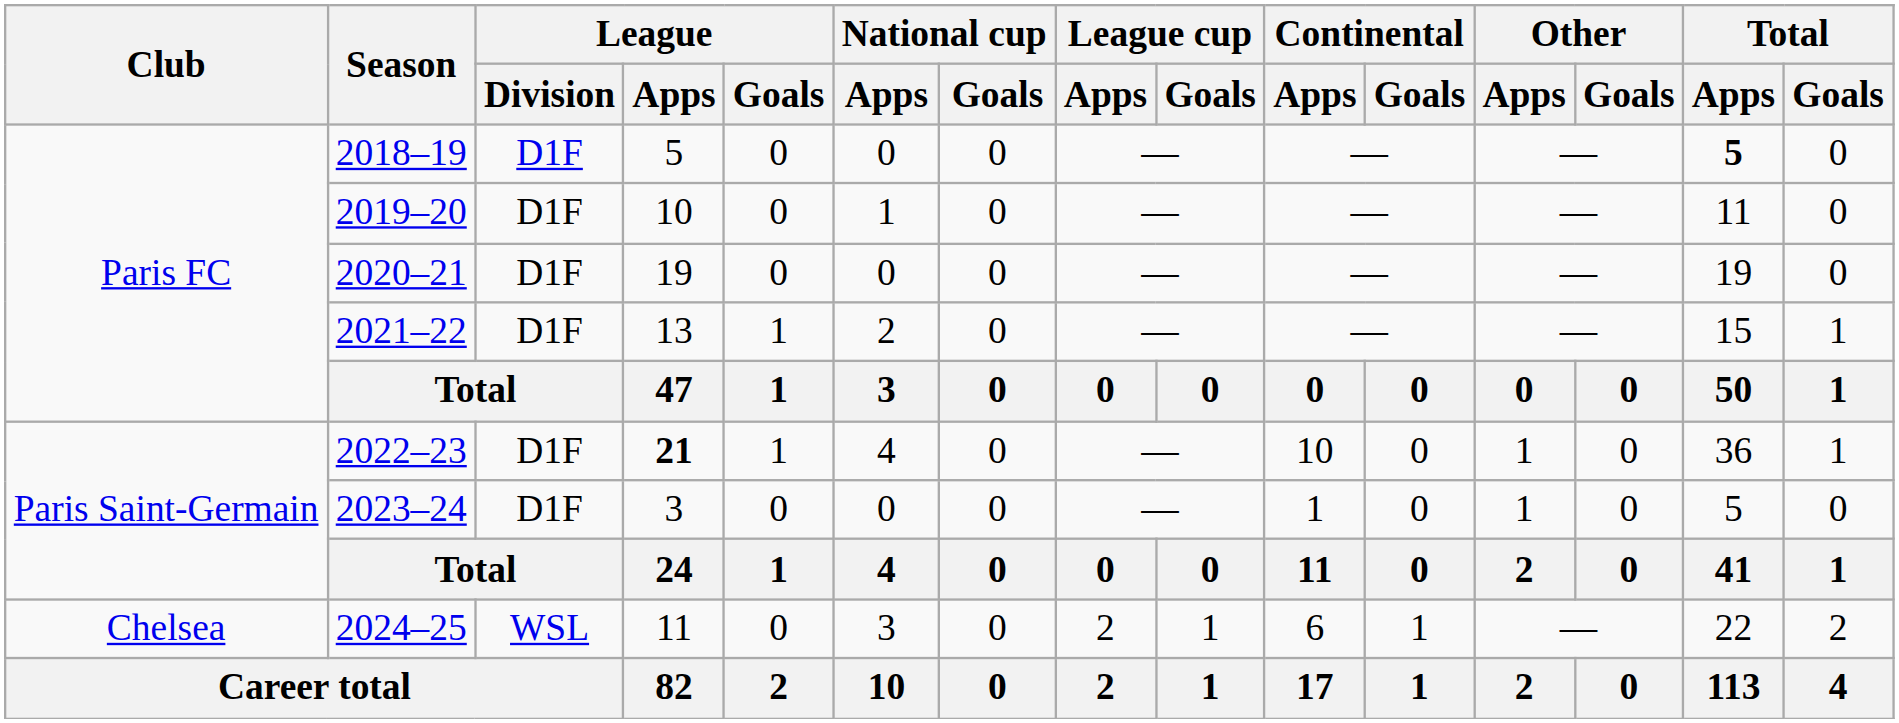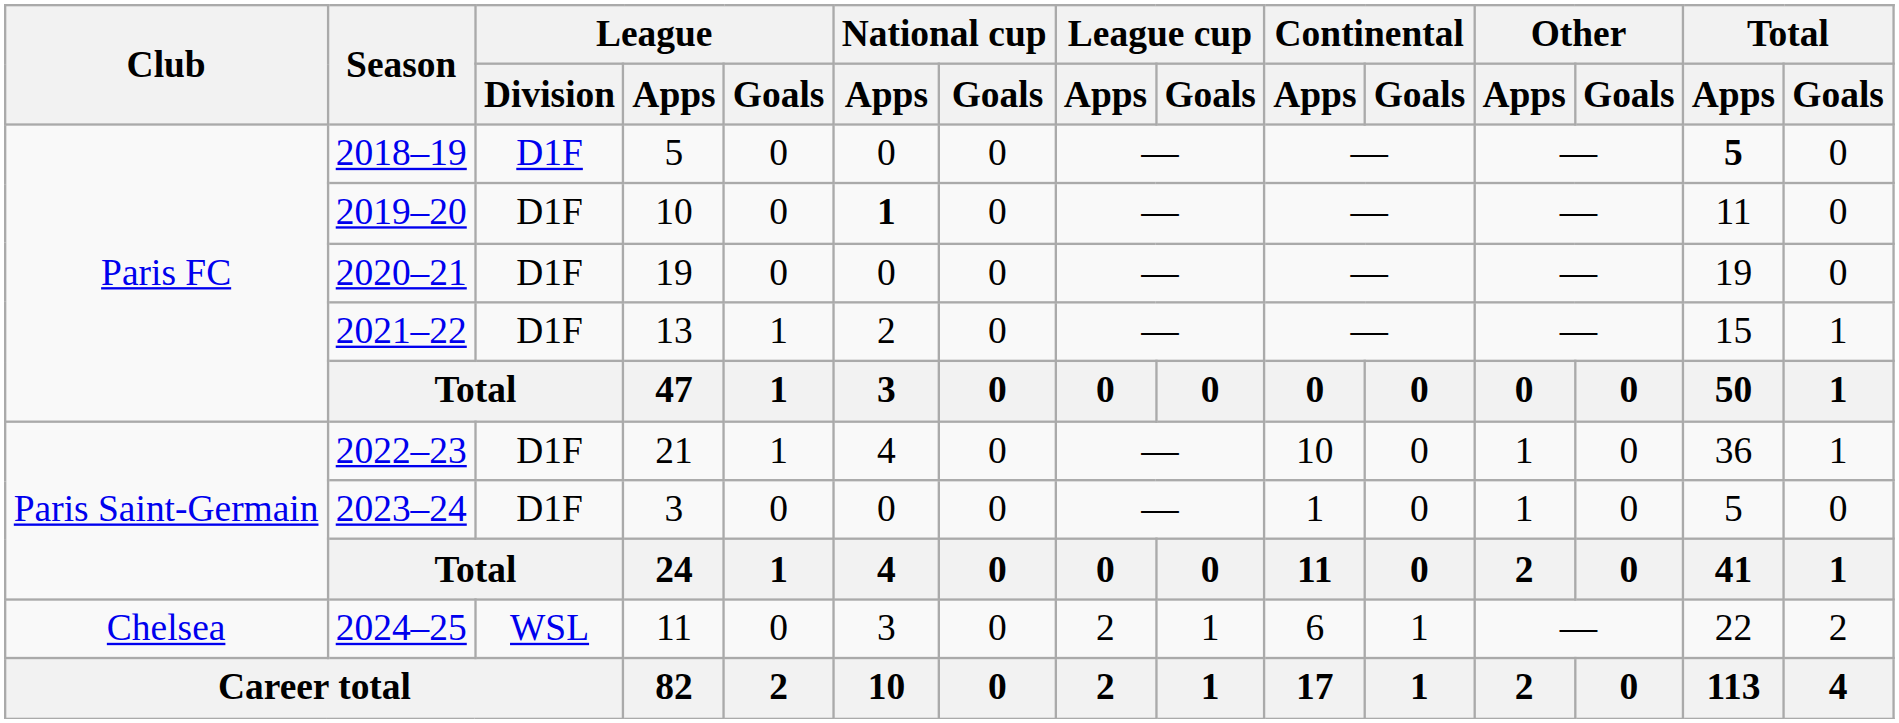2019–20 | National cup / Apps: normal -> bold
2022–23 | League / Apps: bold -> normal
